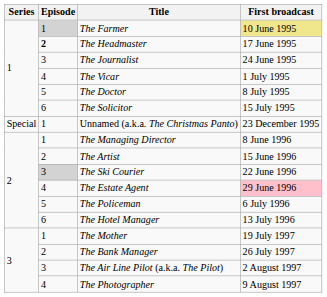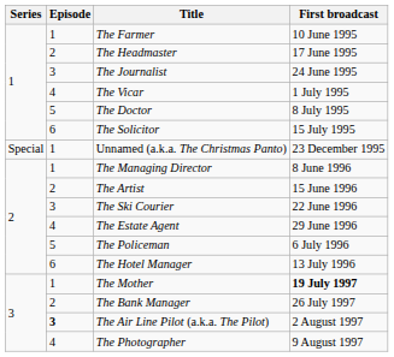The Farmer | Episode: lightgrey background -> no background
The Farmer | First broadcast: khaki background -> no background
The Headmaster | Episode: bold -> normal
The Ski Courier | Episode: lightgrey background -> no background
The Estate Agent | First broadcast: pink background -> no background
The Mother | First broadcast: normal -> bold
The Air Line Pilot (a.k.a. The Pilot) | Episode: normal -> bold
